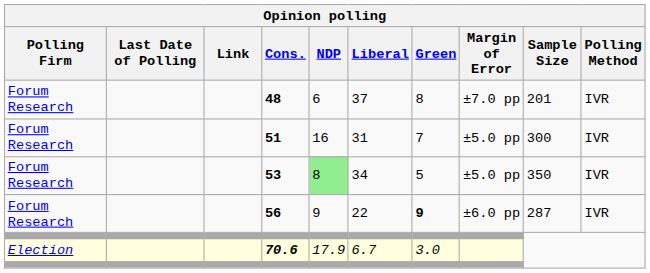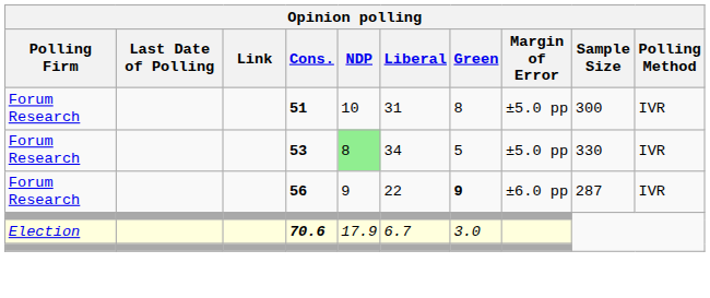- row: Forum Research | 48 | 6 | 37 | 8 | ±7.0 pp | 201 | IVR
51 | NDP: 16 -> 10
51 | Green: 7 -> 8
53 | Sample Size: 350 -> 330
